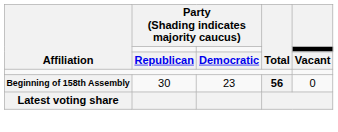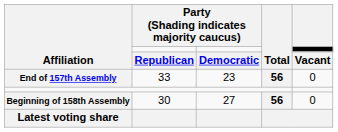+ row: End of 157th Assembly | 33 | 23 | 56 | 0
Beginning of 158th Assembly | column 3: 23 -> 27
